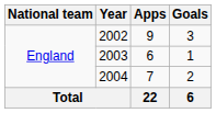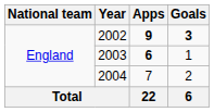2002 | Apps: normal -> bold
2002 | Goals: normal -> bold
2003 | Apps: normal -> bold
